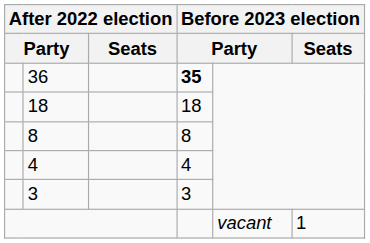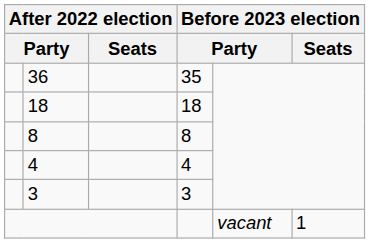36 | column 4: bold -> normal
